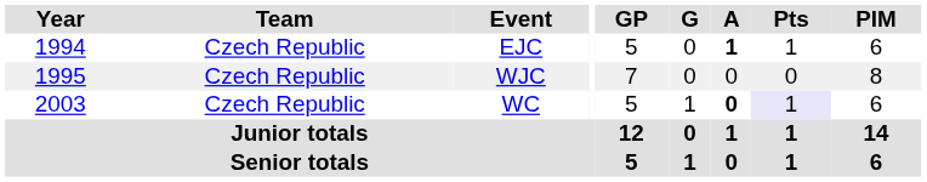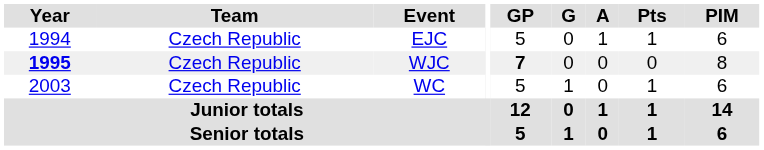EJC | A: bold -> normal
WJC | Year: normal -> bold
WJC | GP: normal -> bold
WC | A: bold -> normal
WC | Pts: lavender background -> no background
